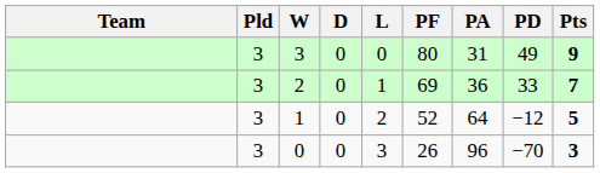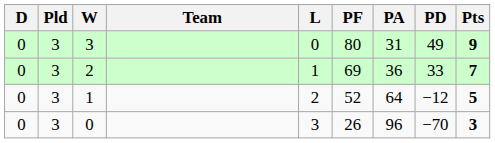columns swapped: Team <-> D
